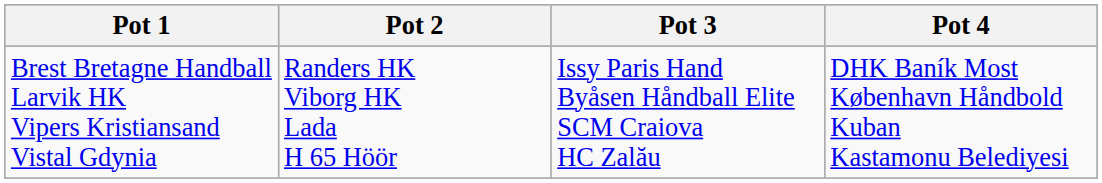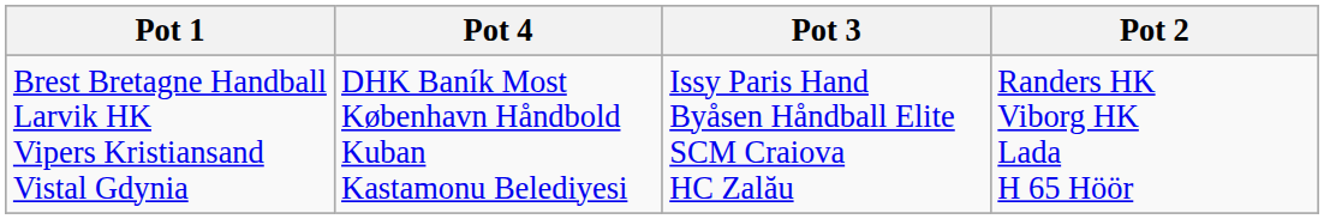columns swapped: Pot 2 <-> Pot 4
